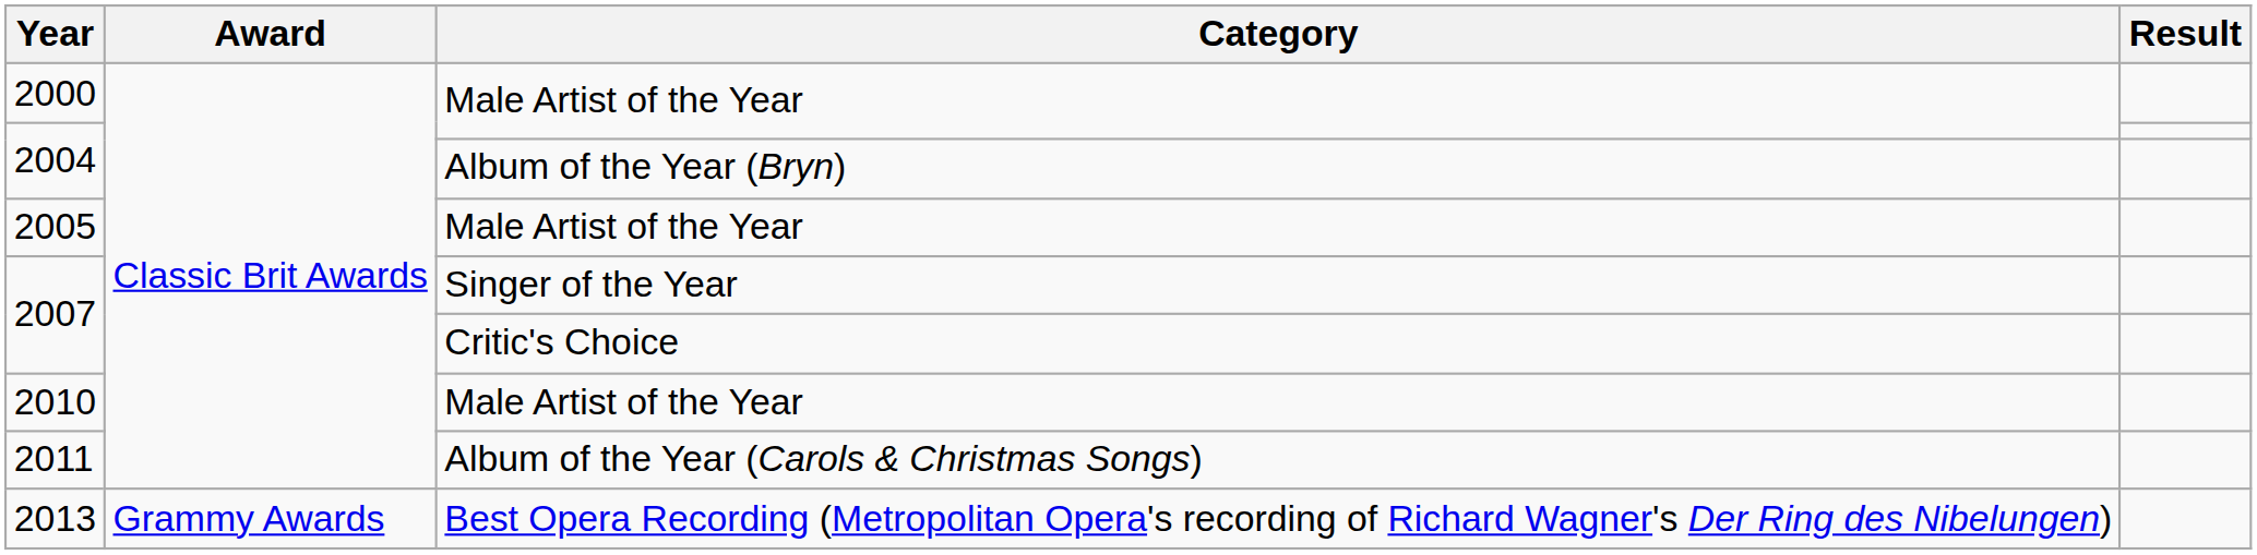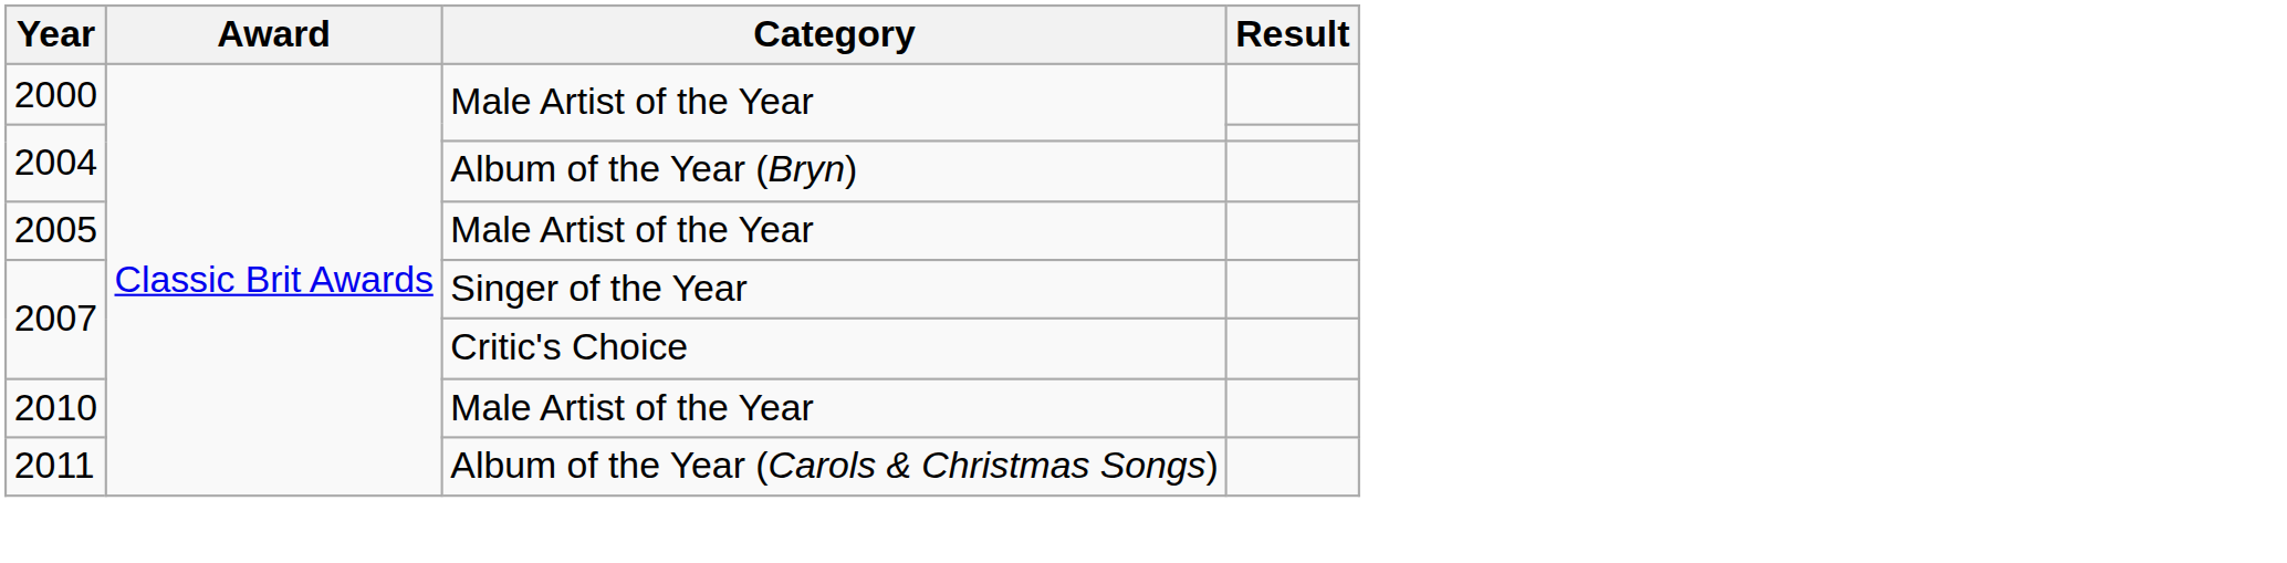- row: 2013 | Grammy Awards | Best Opera Recording (Metropolitan Opera's recording of Richard Wagner's Der Ring des Nibelungen)
